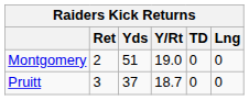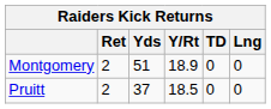Montgomery | Y/Rt: 19.0 -> 18.9
Pruitt | Ret: 3 -> 2
Pruitt | Y/Rt: 18.7 -> 18.5
